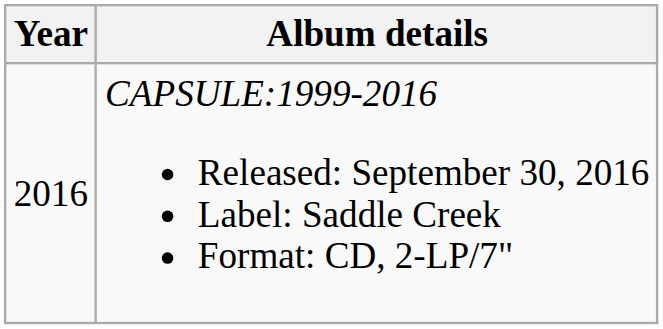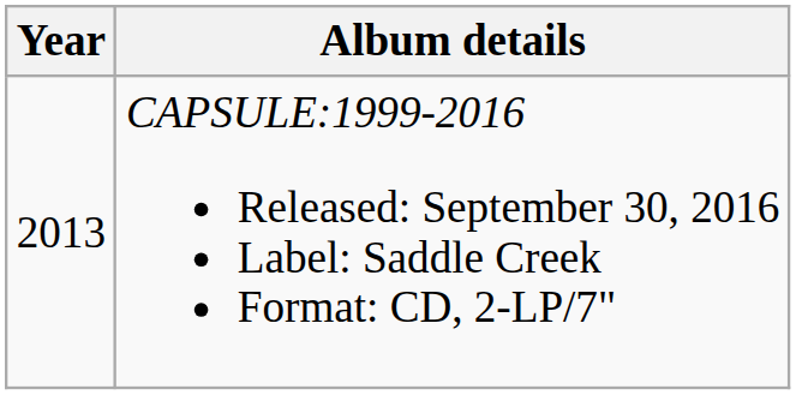row 2 | Year: 2016 -> 2013
